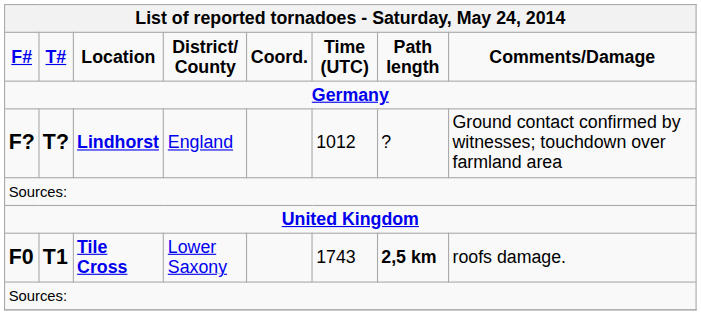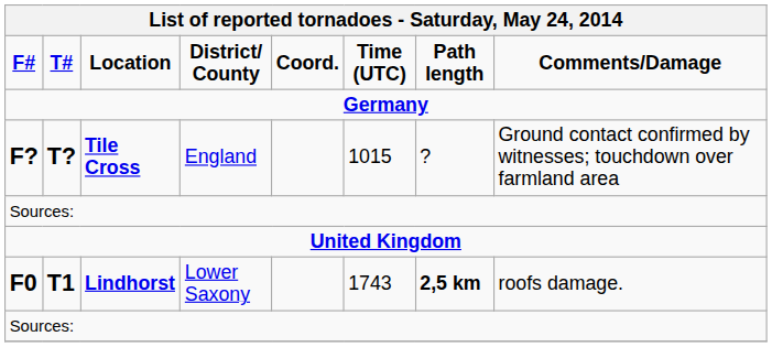F? | Location: Lindhorst -> Tile Cross
F? | Time (UTC): 1012 -> 1015
F0 | Location: Tile Cross -> Lindhorst
